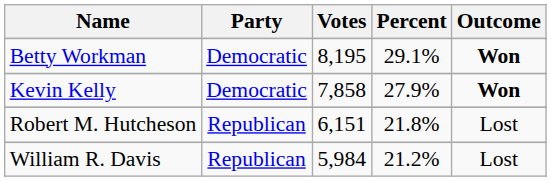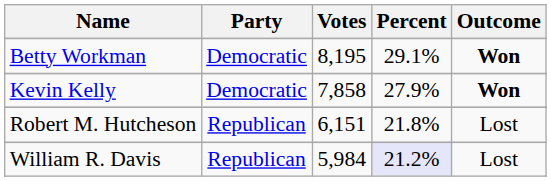William R. Davis | Percent: no background -> lavender background
